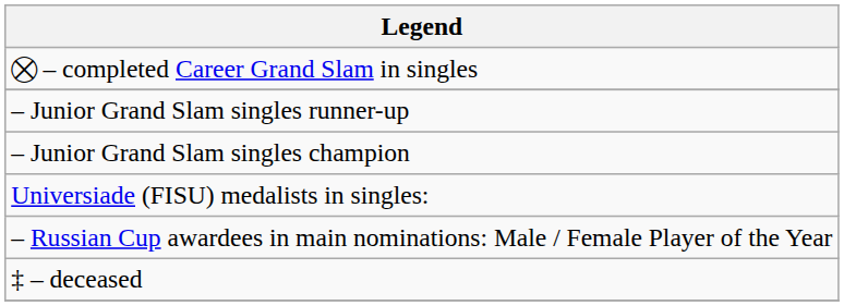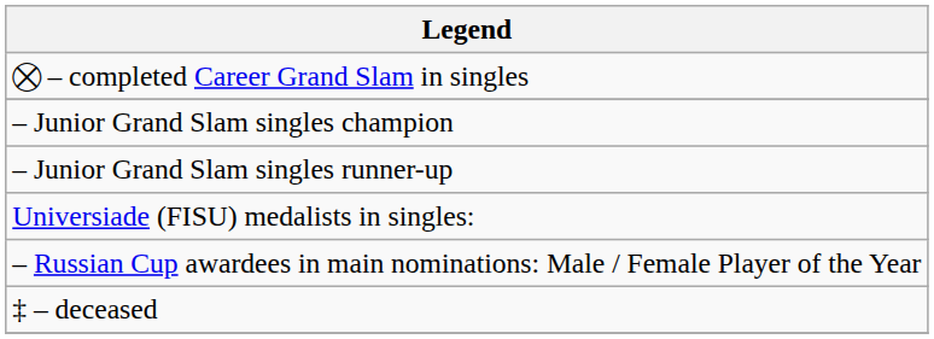row 3 | column 1: – Junior Grand Slam singles runner-up -> – Junior Grand Slam singles champion
row 4 | column 1: – Junior Grand Slam singles champion -> – Junior Grand Slam singles runner-up
